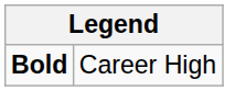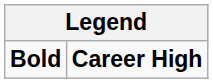row 2 | column 2: normal -> bold
